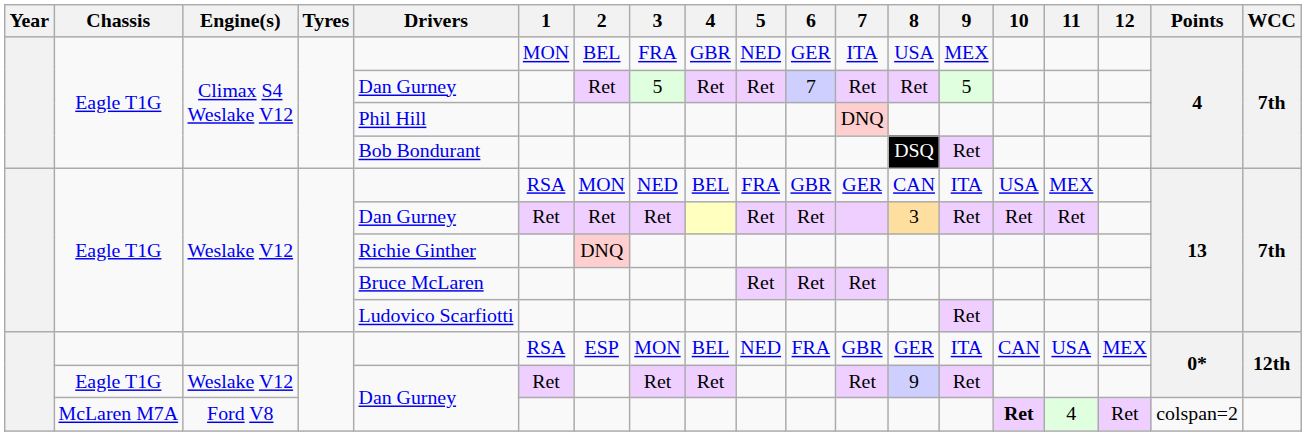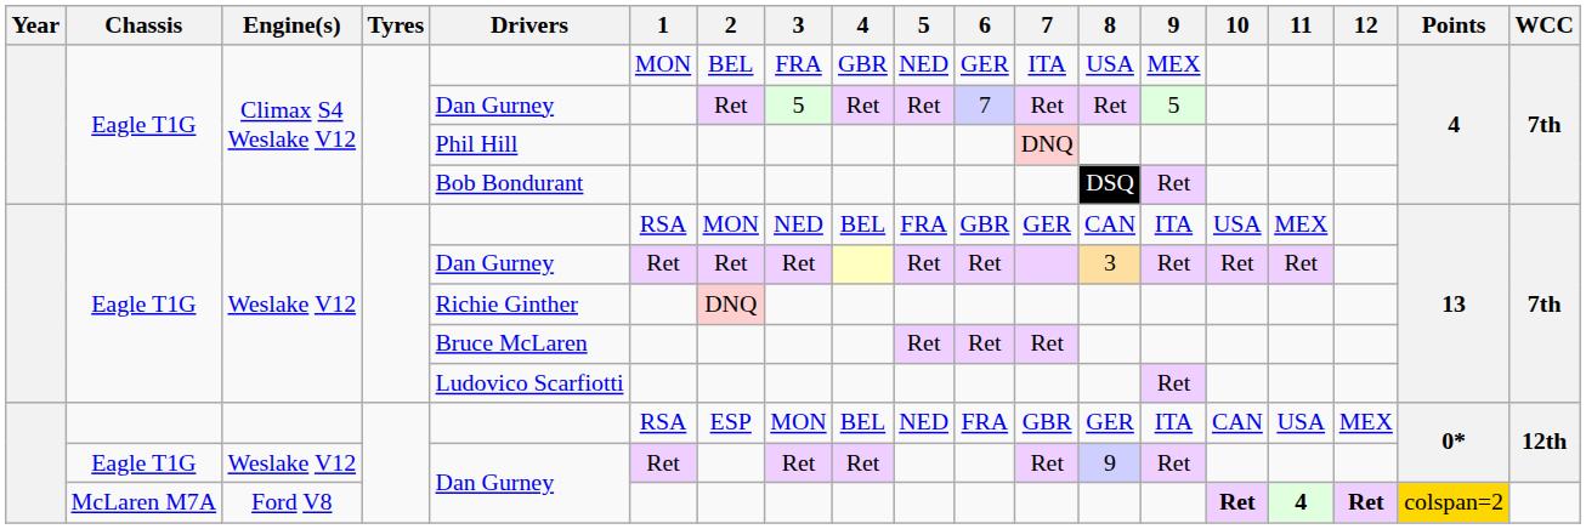Ford V8 | 11: normal -> bold
Ford V8 | 12: normal -> bold
Ford V8 | Points: no background -> gold background
